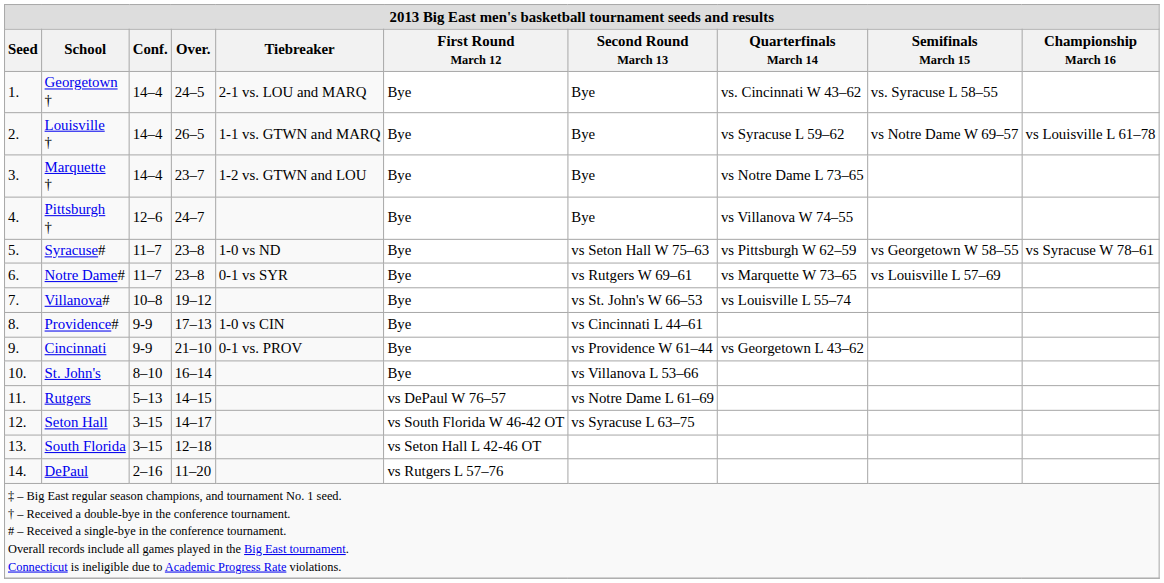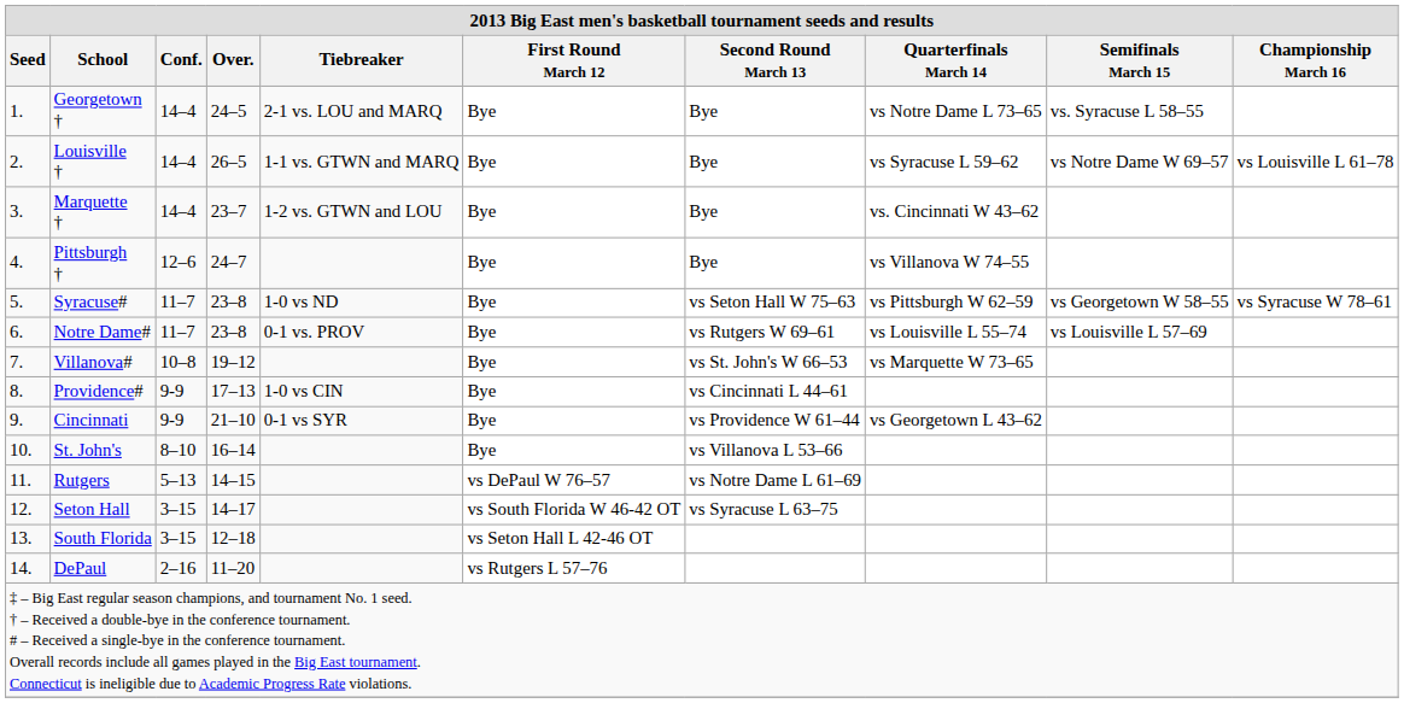Georgetown † | Quarterfinals March 14: vs. Cincinnati W 43–62 -> vs Notre Dame L 73–65
Marquette † | Quarterfinals March 14: vs Notre Dame L 73–65 -> vs. Cincinnati W 43–62
Notre Dame# | Tiebreaker: 0-1 vs SYR -> 0-1 vs. PROV
Notre Dame# | Quarterfinals March 14: vs Marquette W 73–65 -> vs Louisville L 55–74
Villanova# | Quarterfinals March 14: vs Louisville L 55–74 -> vs Marquette W 73–65
Cincinnati | Tiebreaker: 0-1 vs. PROV -> 0-1 vs SYR
